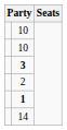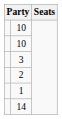3 | column 2: bold -> normal
1 | column 2: bold -> normal
